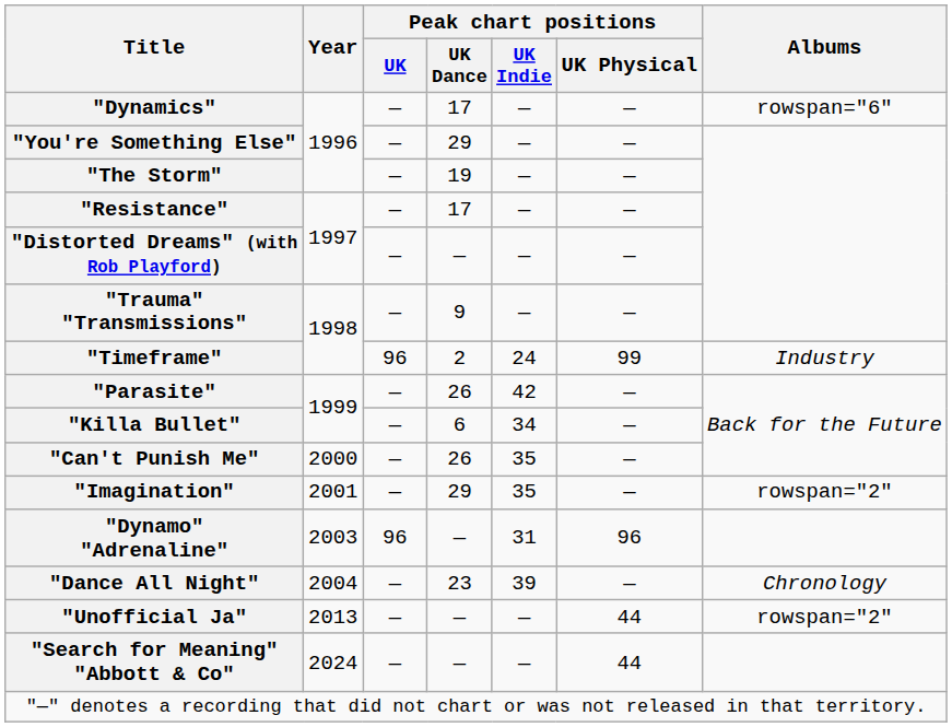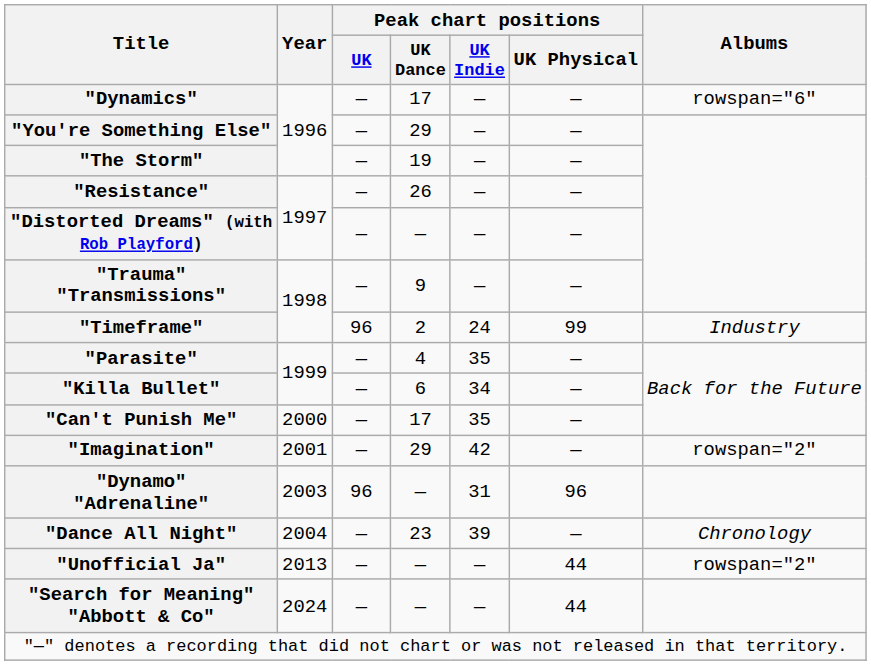"Resistance" | Peak chart positions / UK Dance: 17 -> 26
"Parasite" | Peak chart positions / UK Dance: 26 -> 4
"Parasite" | Peak chart positions / UK Indie: 42 -> 35
"Can't Punish Me" | Peak chart positions / UK Dance: 26 -> 17
"Imagination" | Peak chart positions / UK Indie: 35 -> 42
